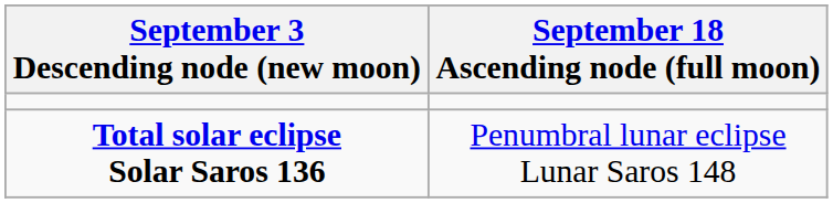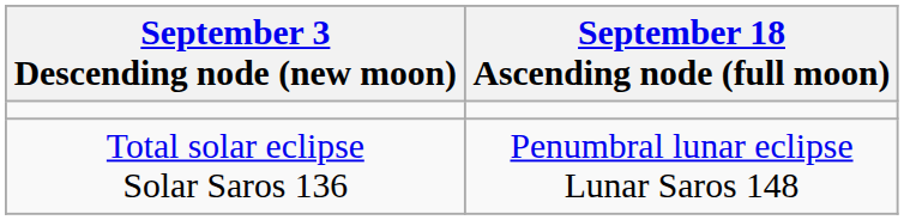row 3 | September 3 Descending node (new moon): bold -> normal
